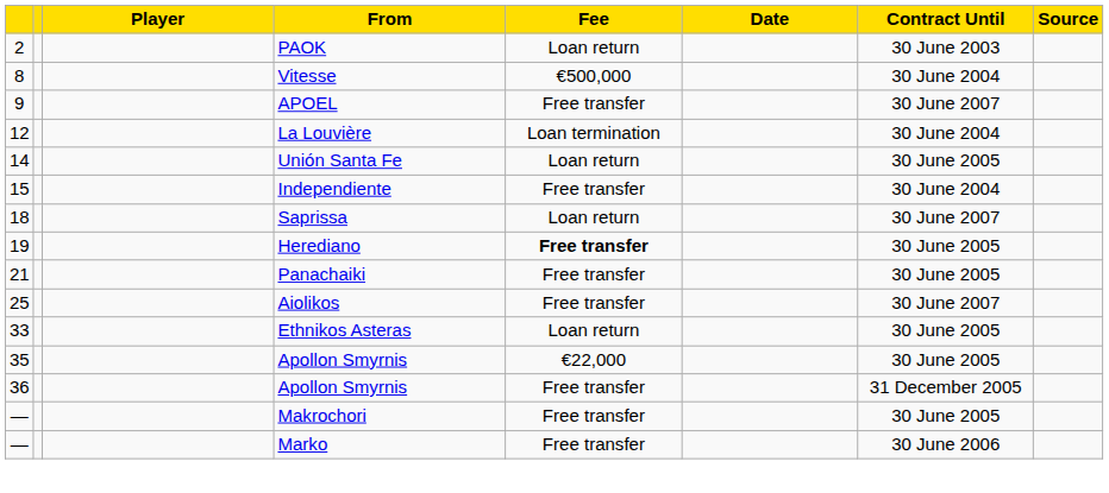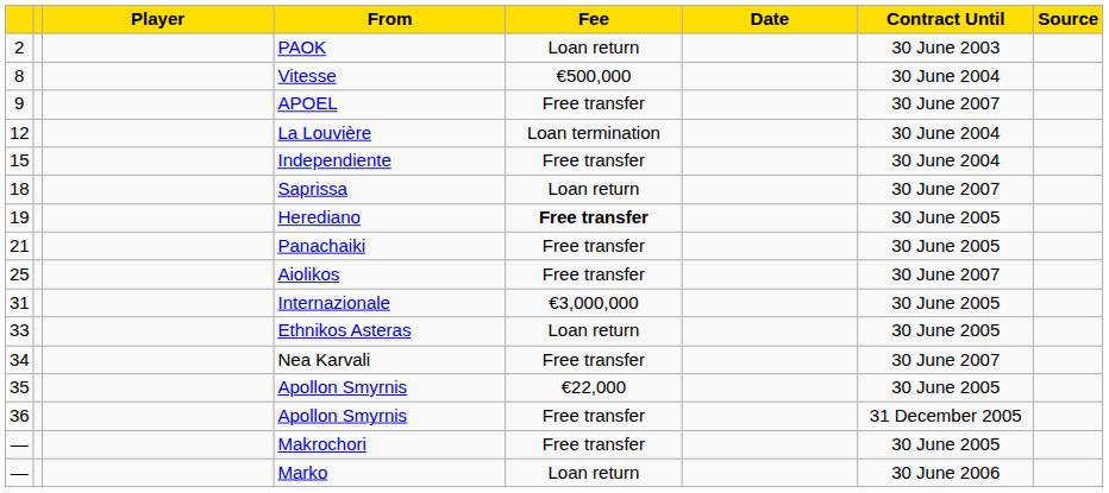- row: 14 | Unión Santa Fe | Loan return | 30 June 2005
+ row: 31 | Internazionale | €3,000,000 | 30 June 2005
+ row: 34 | Nea Karvali | Free transfer | 30 June 2007
Marko | Fee: Free transfer -> Loan return
